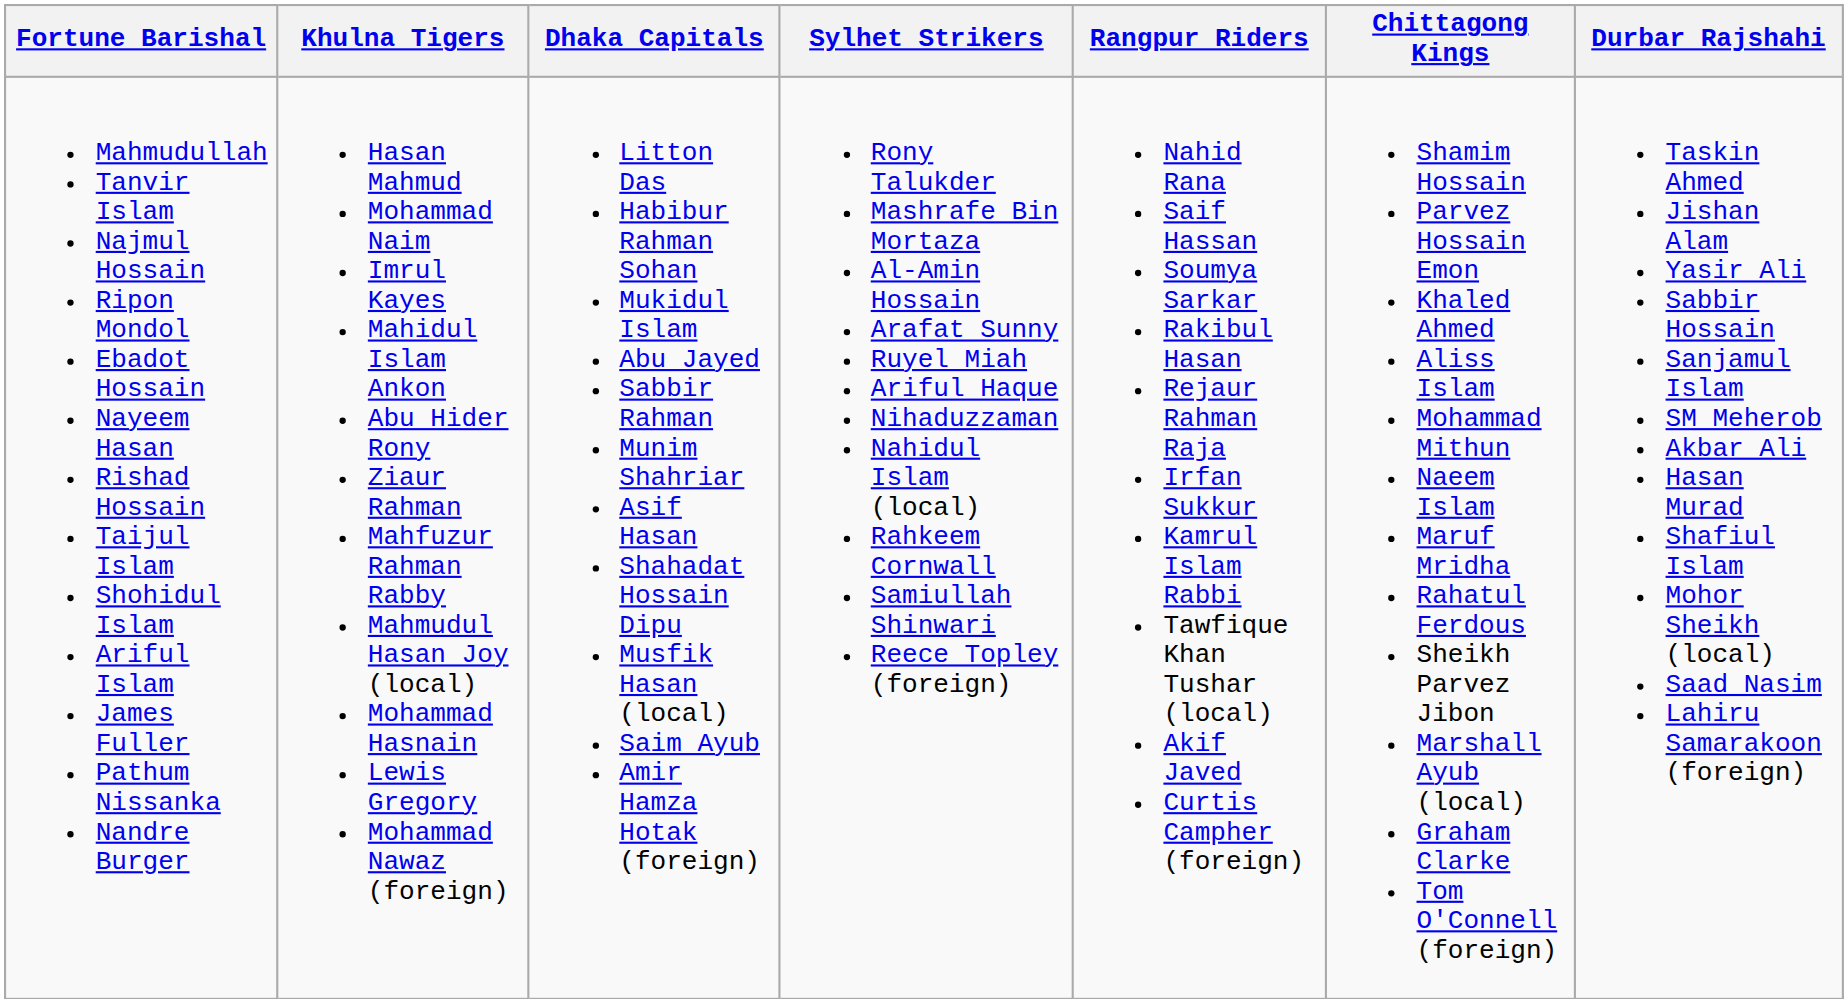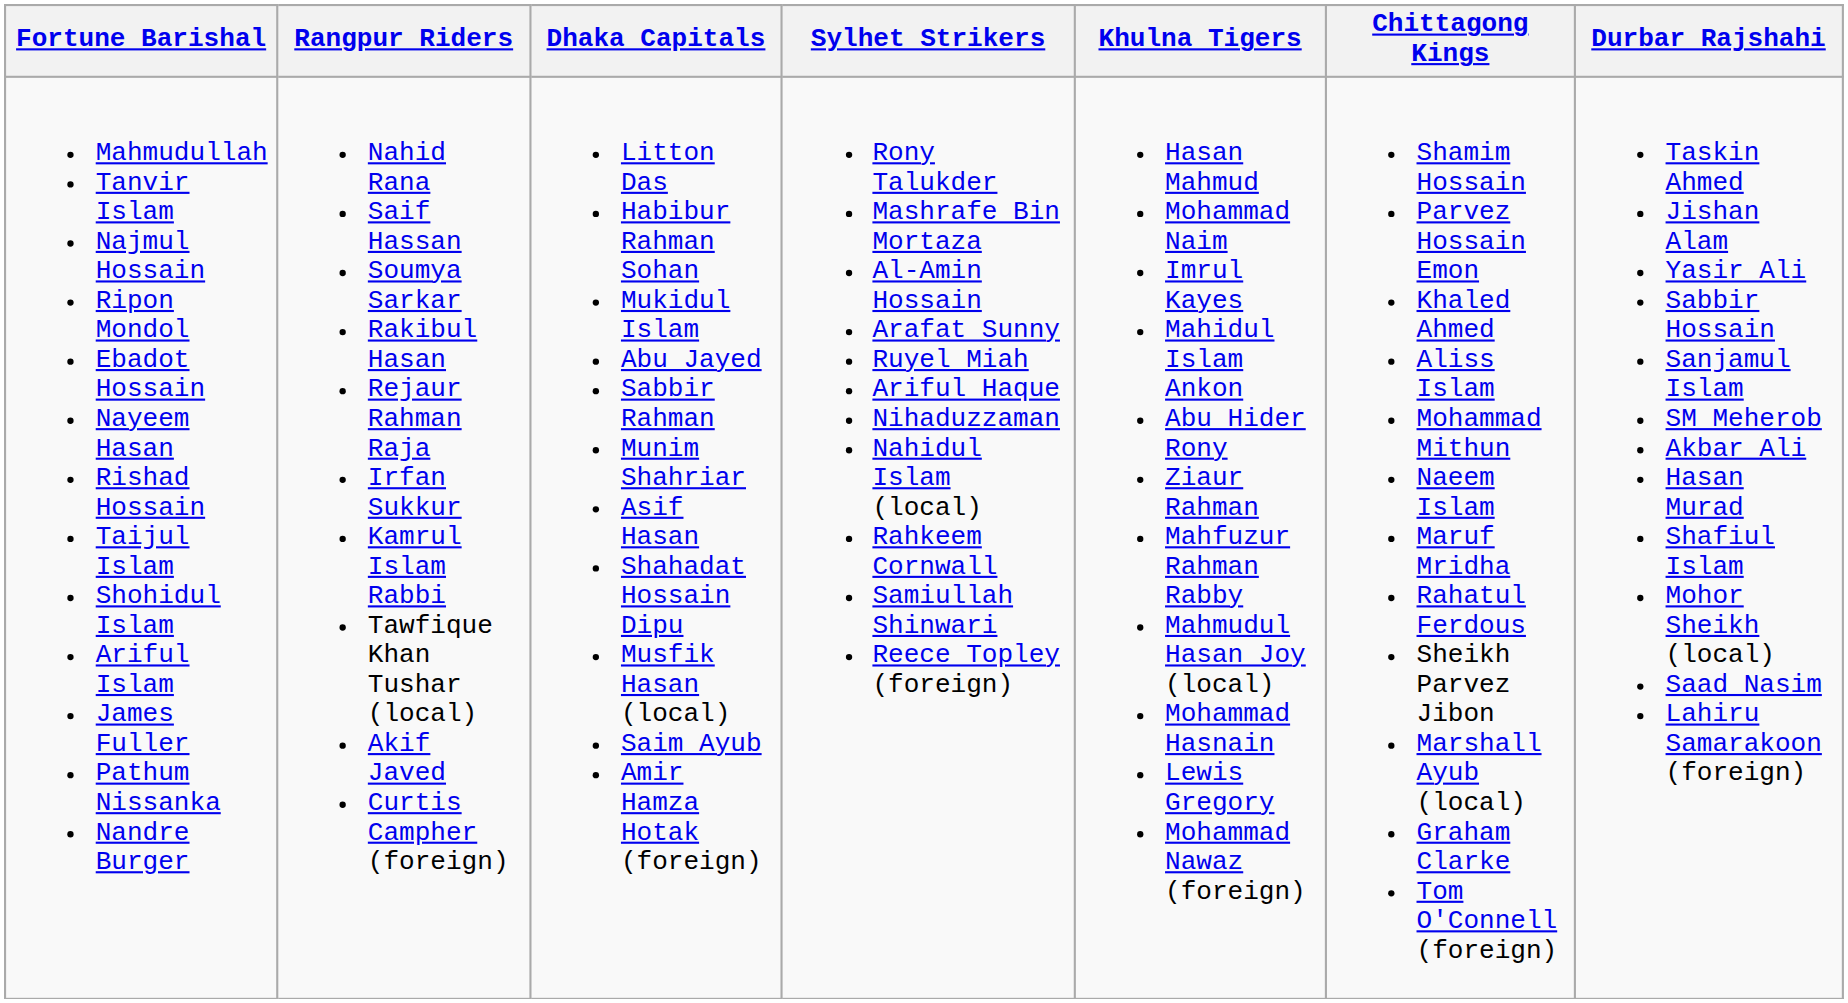columns swapped: Khulna Tigers <-> Rangpur Riders
